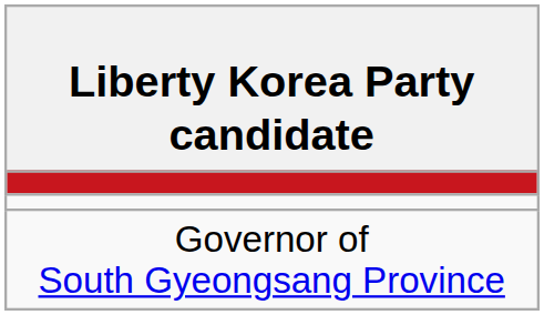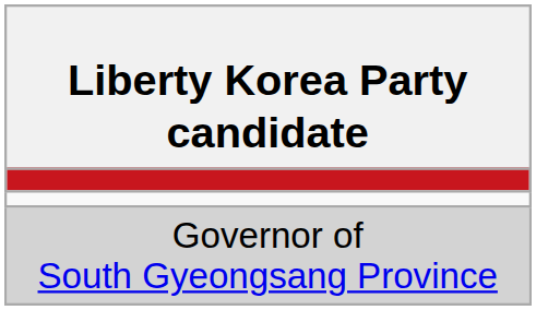Governor of South Gyeongsang Province | column 1: no background -> lightgrey background
